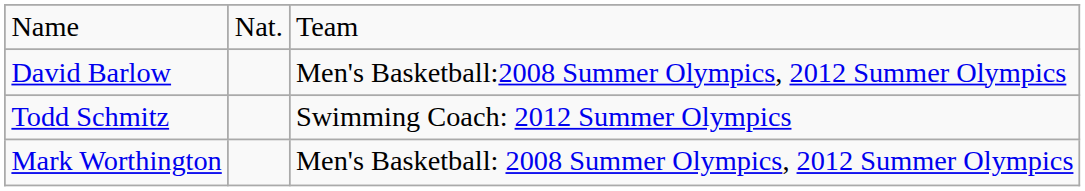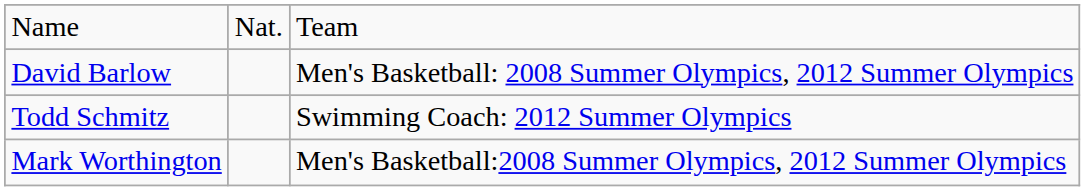David Barlow | column 3: Men's Basketball:2008 Summer Olympics, 2012 Summer Olympics -> Men's Basketball: 2008 Summer Olympics, 2012 Summer Olympics
Mark Worthington | column 3: Men's Basketball: 2008 Summer Olympics, 2012 Summer Olympics -> Men's Basketball:2008 Summer Olympics, 2012 Summer Olympics
